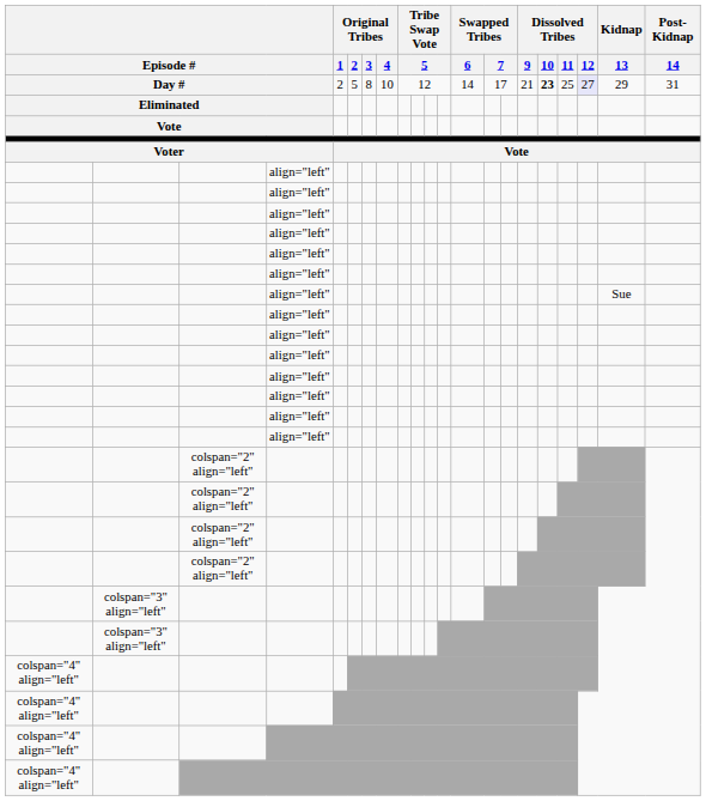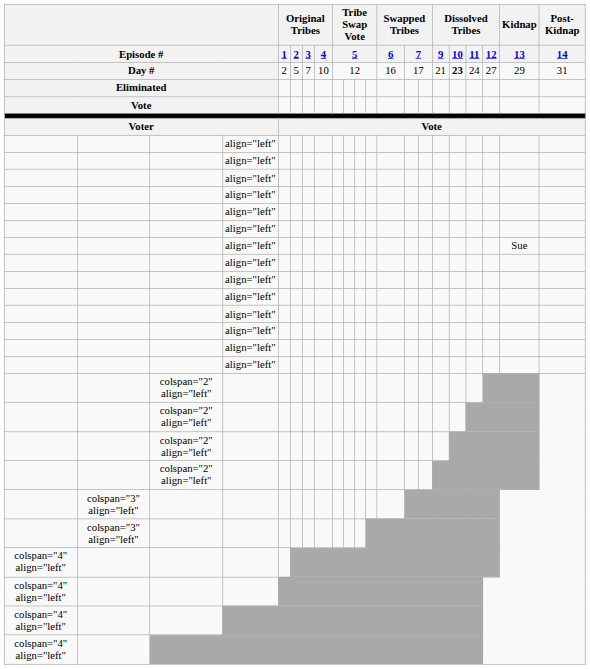Day # | Original Tribes / 3: 8 -> 7
Day # | Swapped Tribes / 6: 14 -> 16
Day # | Dissolved Tribes / 11: 25 -> 24
Day # | Dissolved Tribes / 12: lavender background -> no background
